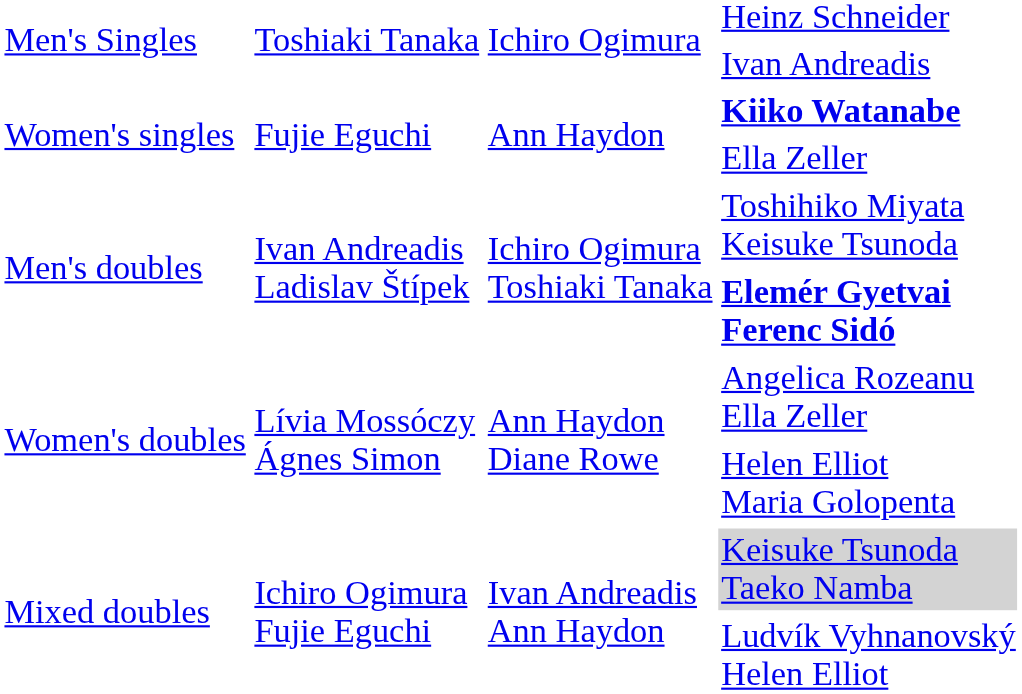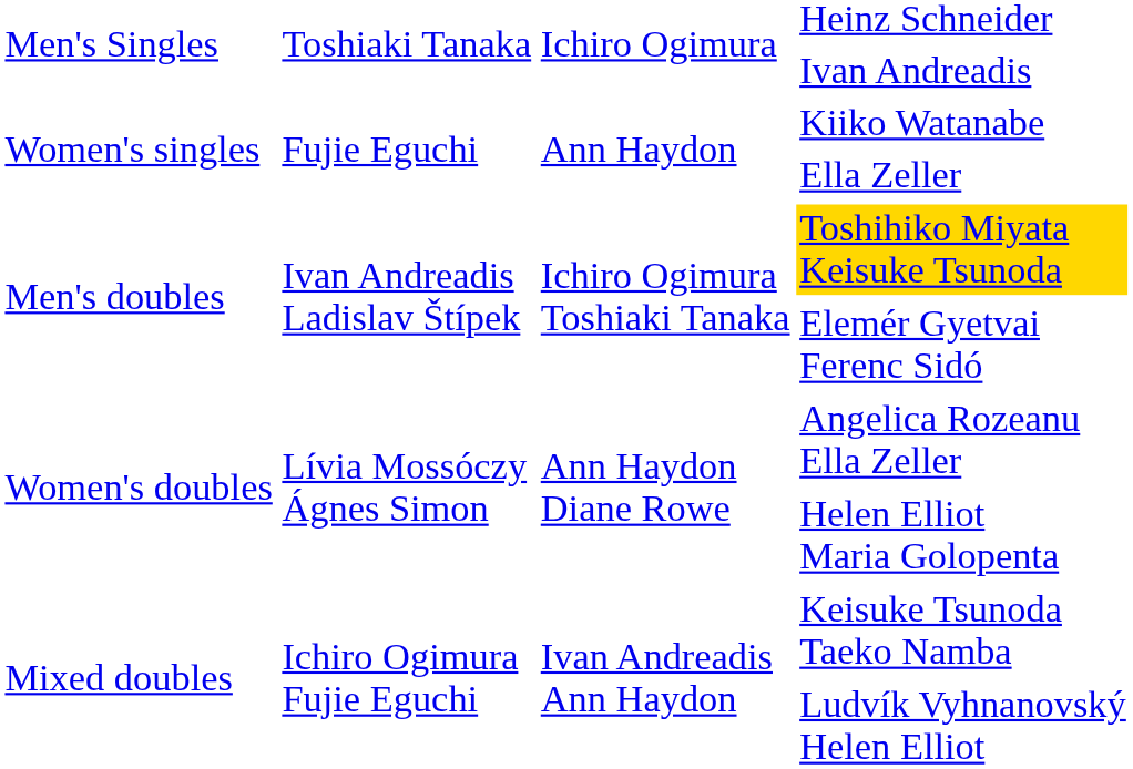Kiiko Watanabe | column 4: bold -> normal
Toshihiko Miyata Keisuke Tsunoda | column 4: no background -> gold background
Elemér Gyetvai Ferenc Sidó | column 4: bold -> normal
Keisuke Tsunoda Taeko Namba | column 4: lightgrey background -> no background
